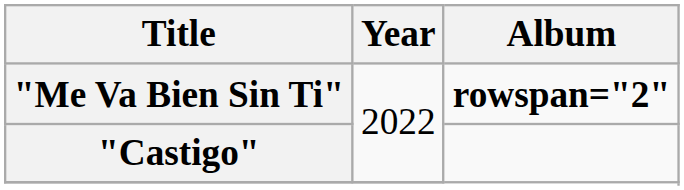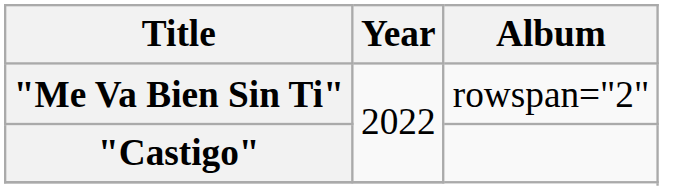"Me Va Bien Sin Ti" | Album: bold -> normal
